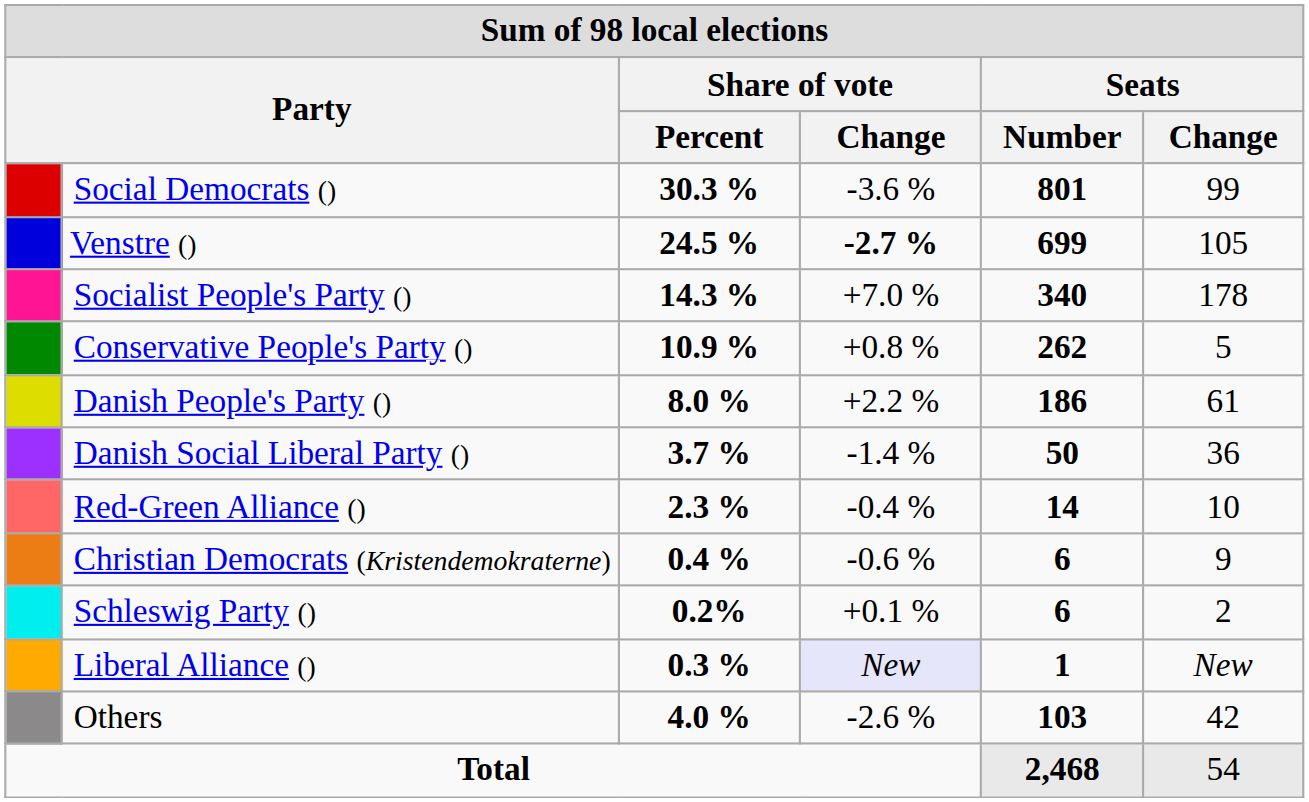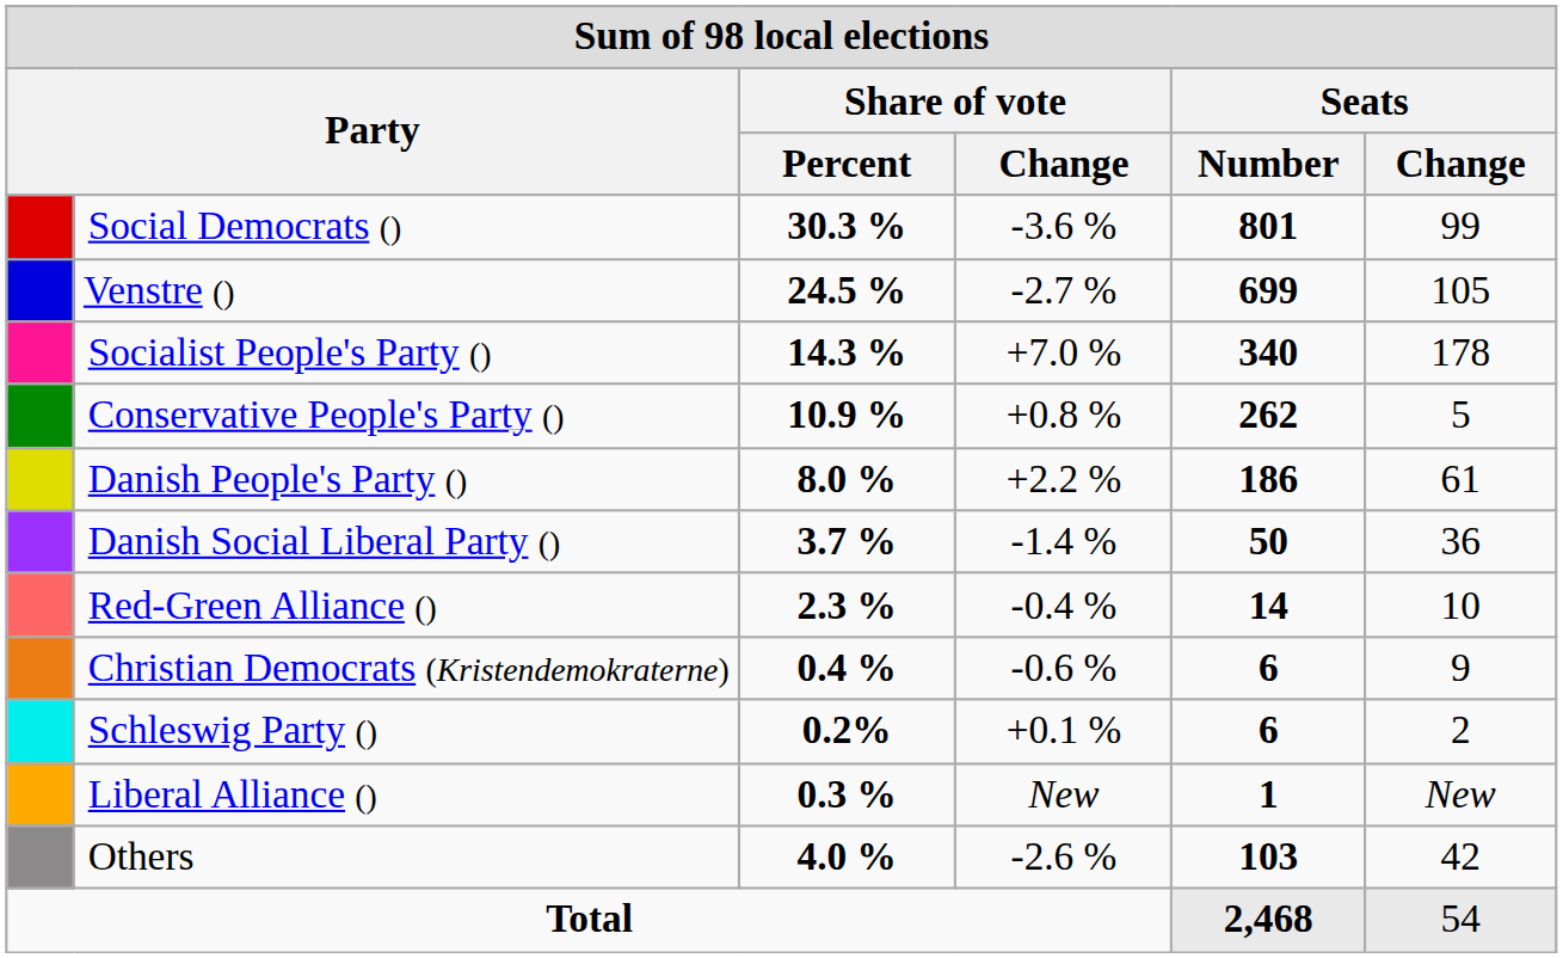Venstre () | Share of vote / Change: bold -> normal
Liberal Alliance () | Share of vote / Change: lavender background -> no background
